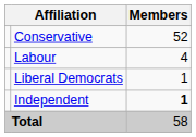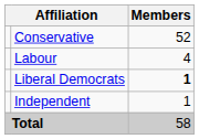Liberal Democrats | Members: normal -> bold
Independent | Members: bold -> normal
